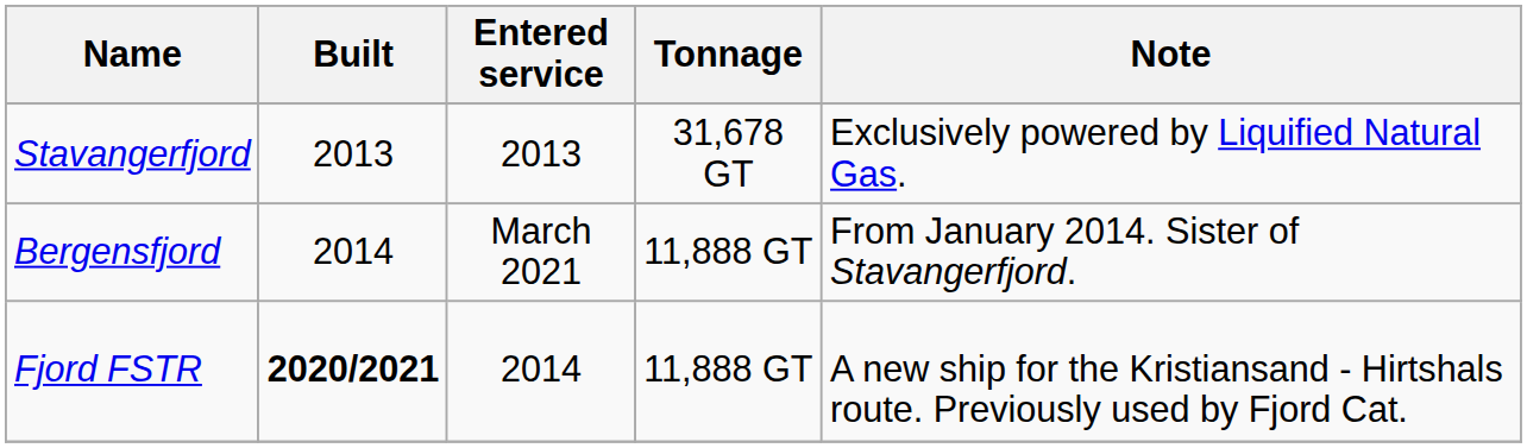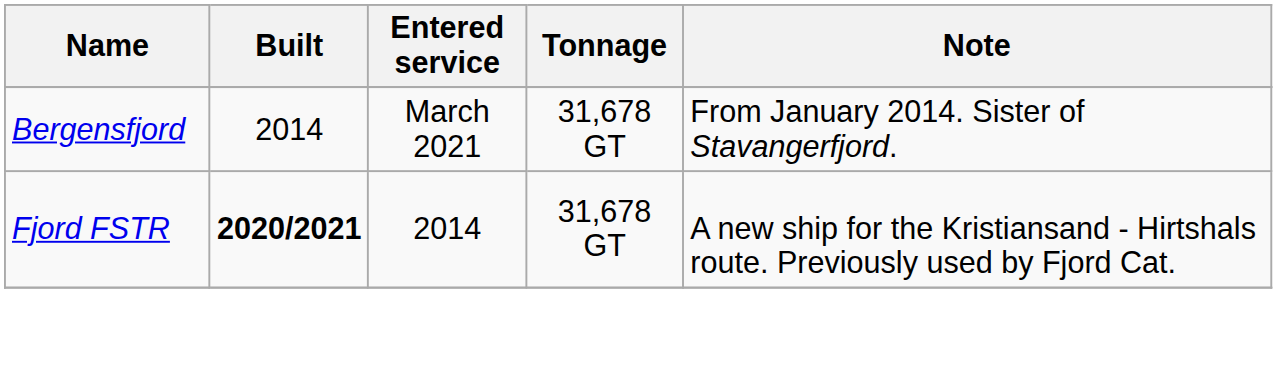- row: Stavangerfjord | 2013 | 2013 | 31,678 GT | Exclusively powered by Liquified Natural Gas.
Bergensfjord | Tonnage: 11,888 GT -> 31,678 GT
Fjord FSTR | Tonnage: 11,888 GT -> 31,678 GT
